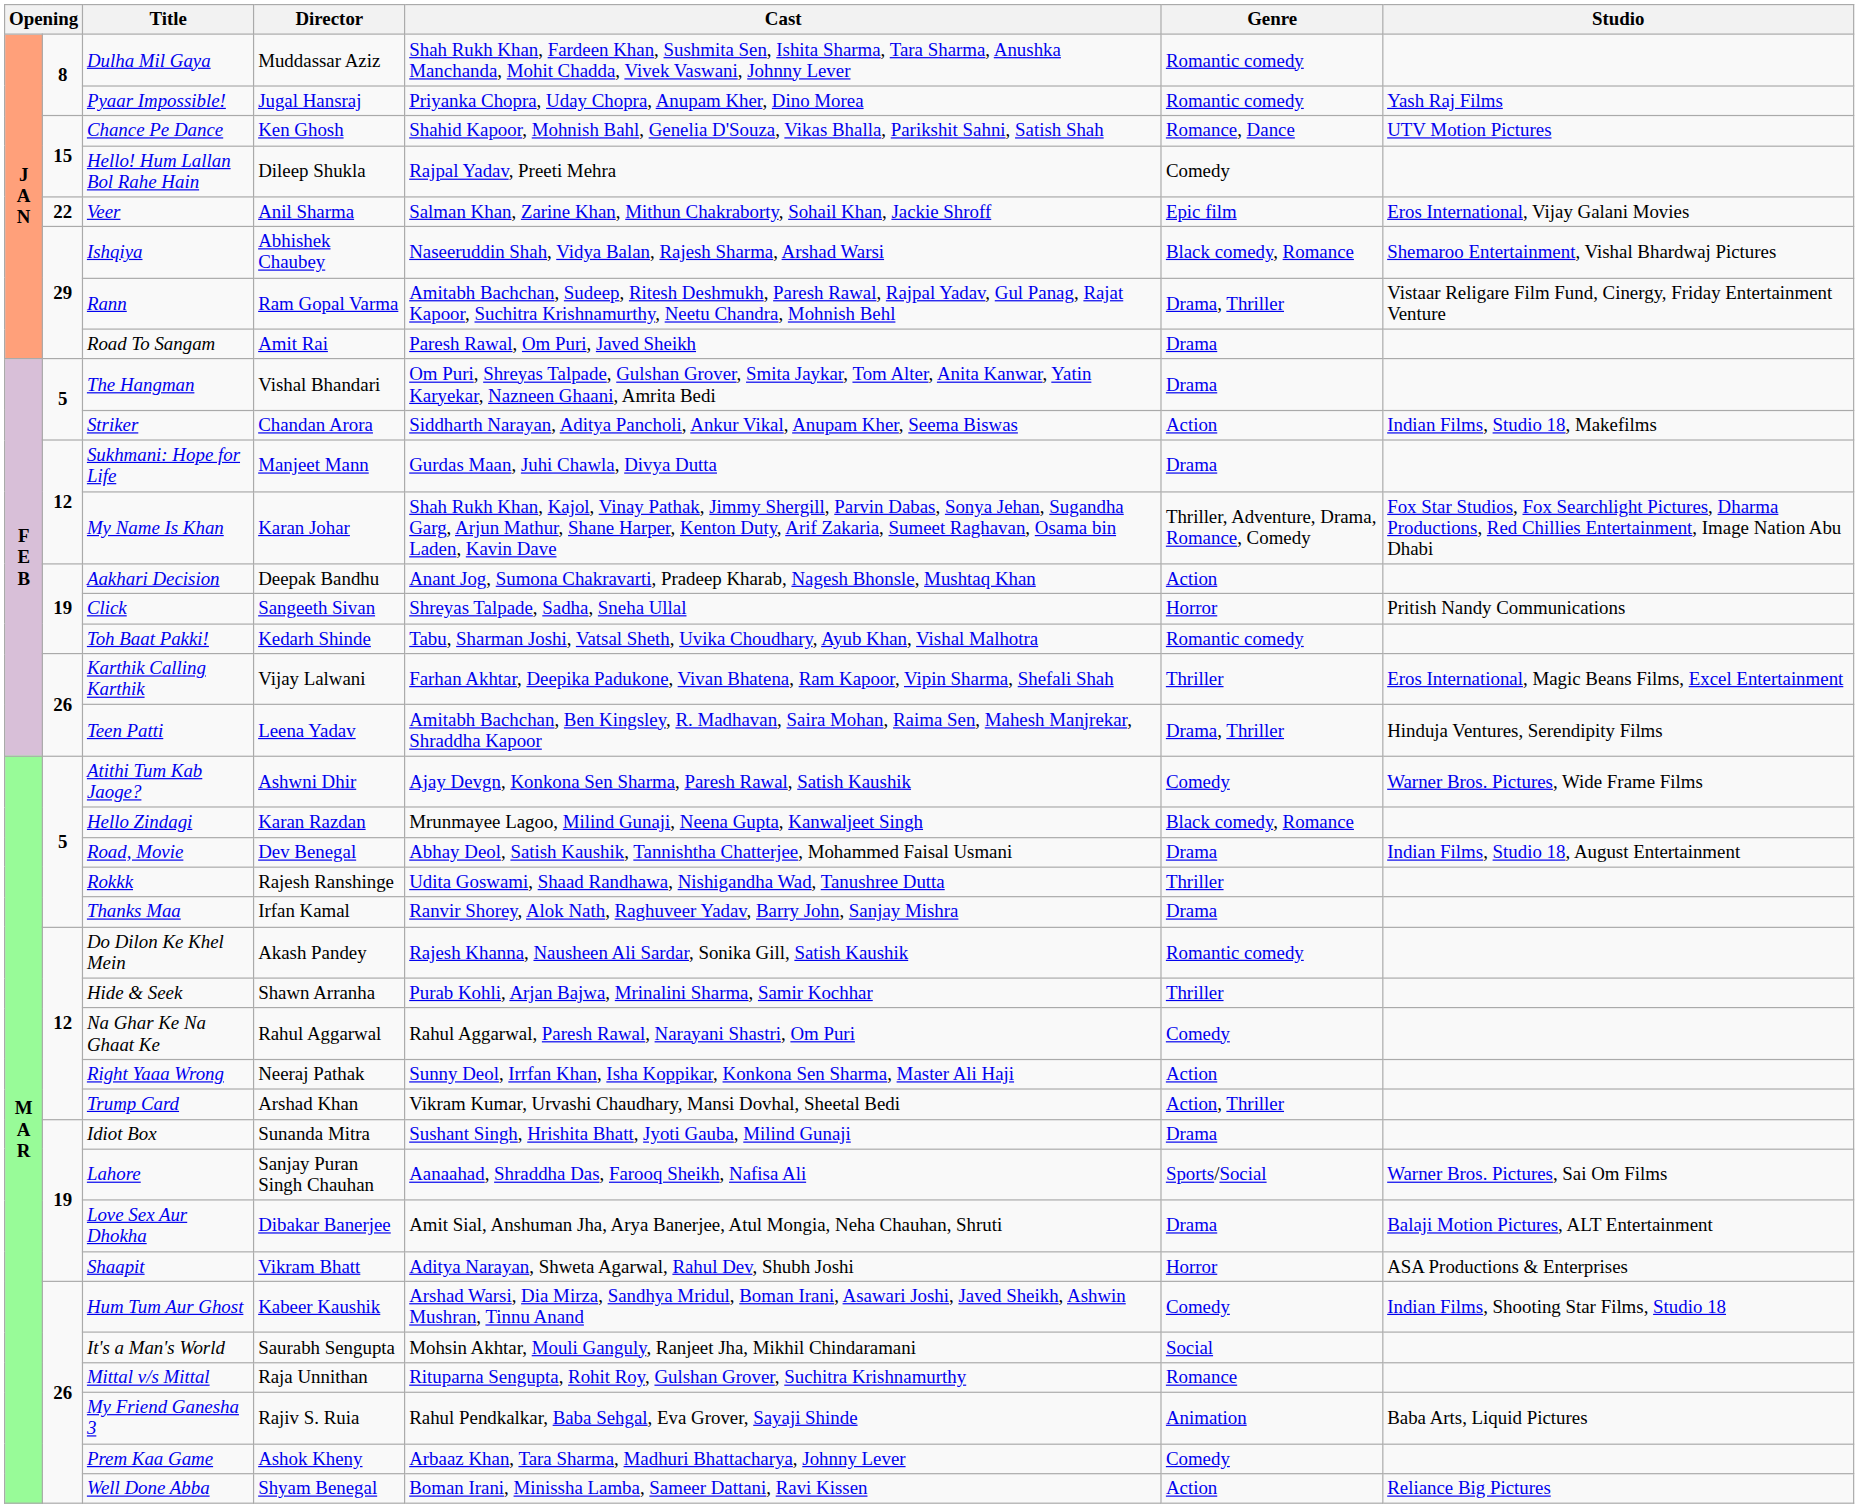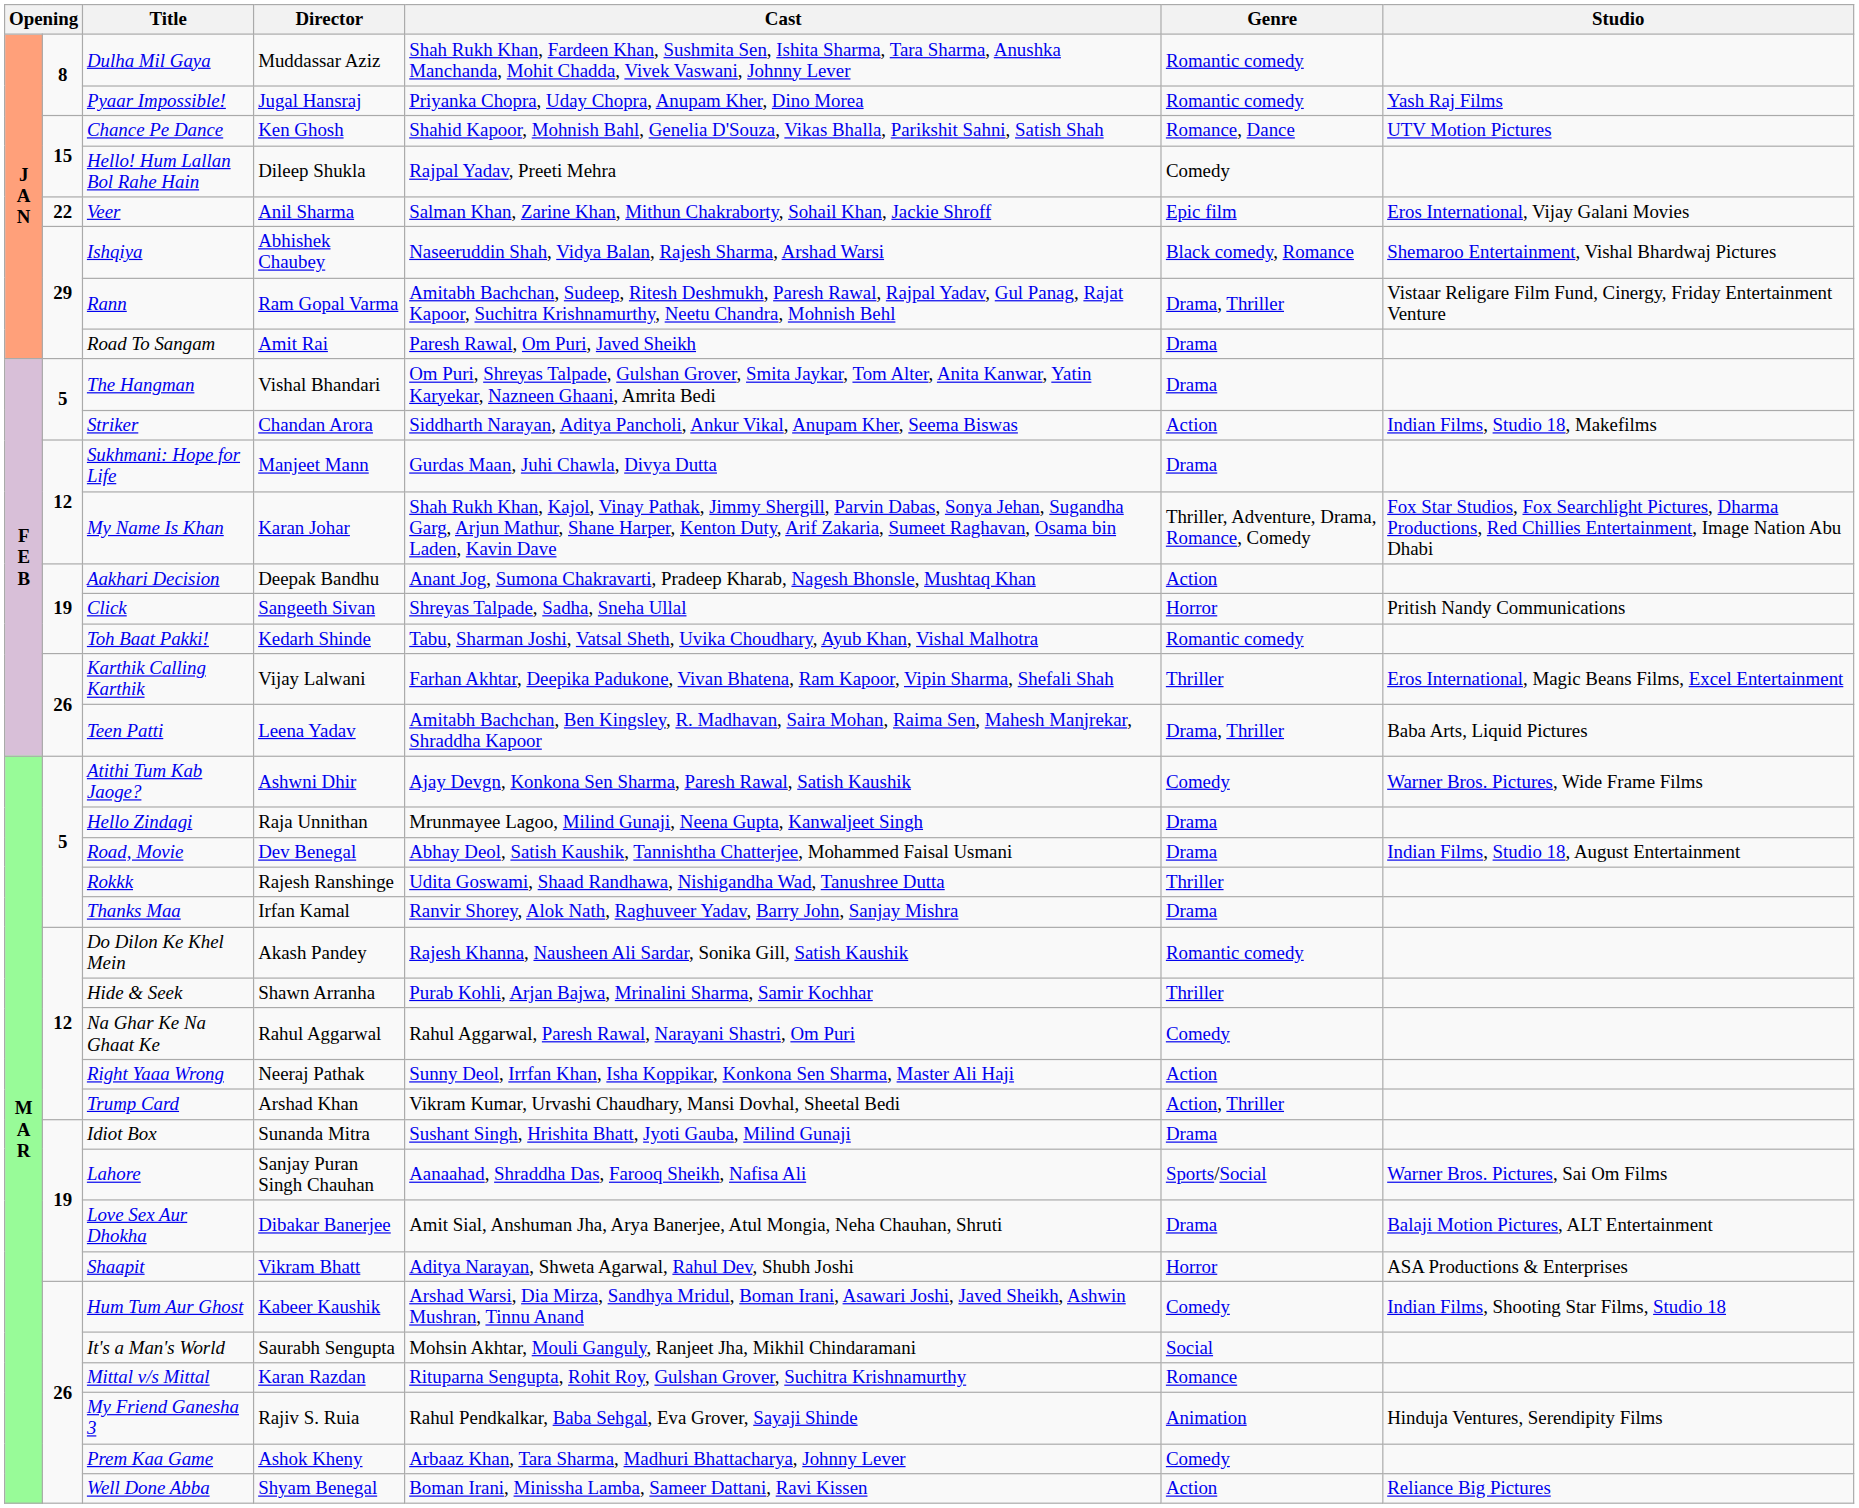Teen Patti | Studio: Hinduja Ventures, Serendipity Films -> Baba Arts, Liquid Pictures
Hello Zindagi | Director: Karan Razdan -> Raja Unnithan
Hello Zindagi | Genre: Black comedy, Romance -> Drama
Mittal v/s Mittal | Director: Raja Unnithan -> Karan Razdan
My Friend Ganesha 3 | Studio: Baba Arts, Liquid Pictures -> Hinduja Ventures, Serendipity Films
